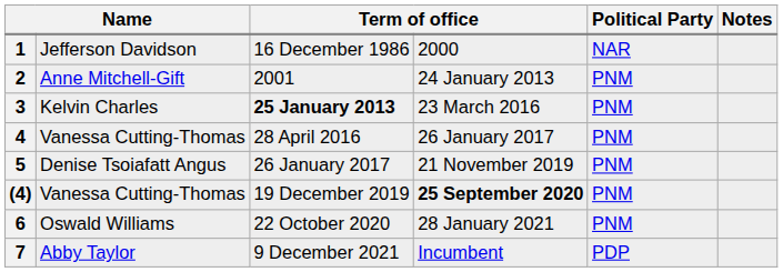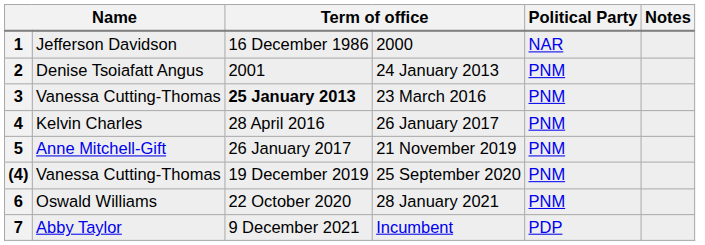2 | column 2: Anne Mitchell-Gift -> Denise Tsoiafatt Angus
3 | column 2: Kelvin Charles -> Vanessa Cutting-Thomas
4 | column 2: Vanessa Cutting-Thomas -> Kelvin Charles
5 | column 2: Denise Tsoiafatt Angus -> Anne Mitchell-Gift
(4) | column 4: bold -> normal
